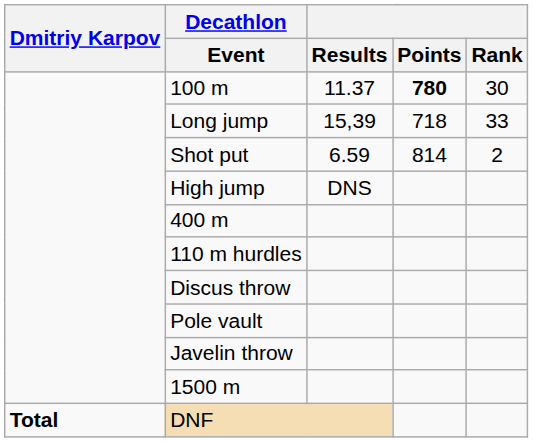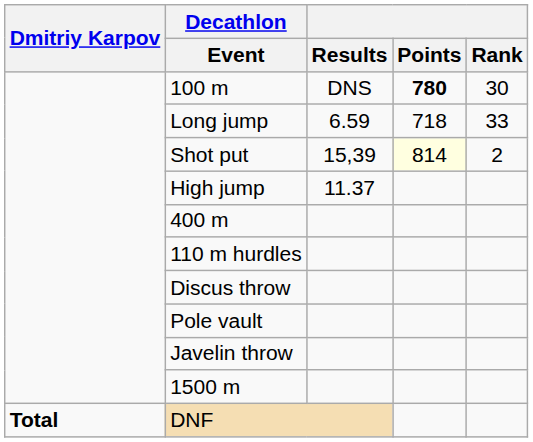100 m | Results: 11.37 -> DNS
Long jump | Results: 15,39 -> 6.59
Shot put | Results: 6.59 -> 15,39
Shot put | Points: no background -> lightyellow background
High jump | Results: DNS -> 11.37
